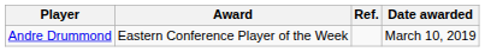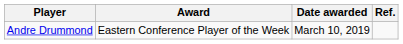columns swapped: Date awarded <-> Ref.
